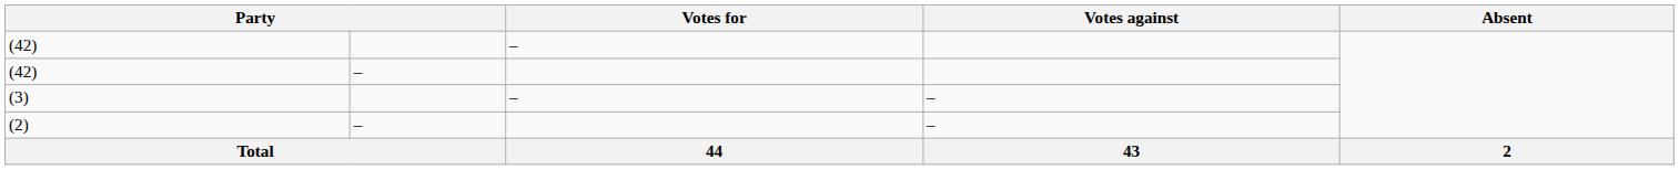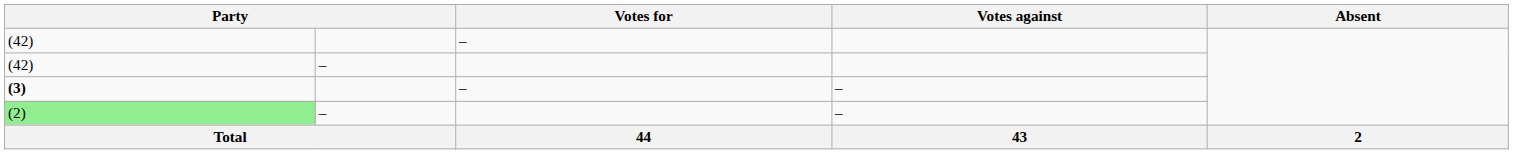(3) | column 1: normal -> bold
(2) | column 1: no background -> lightgreen background
